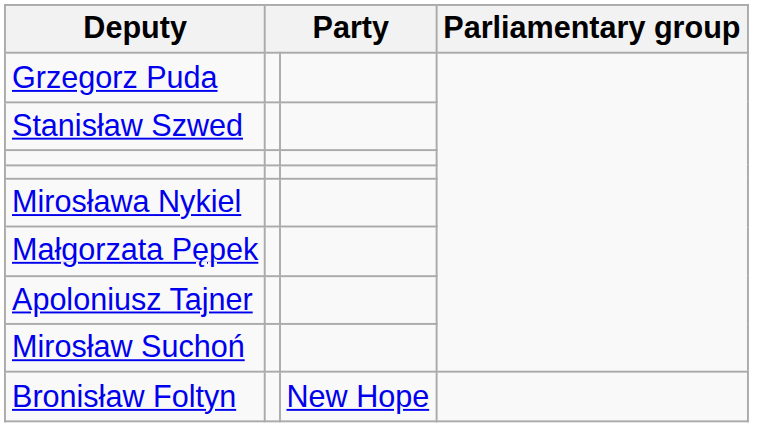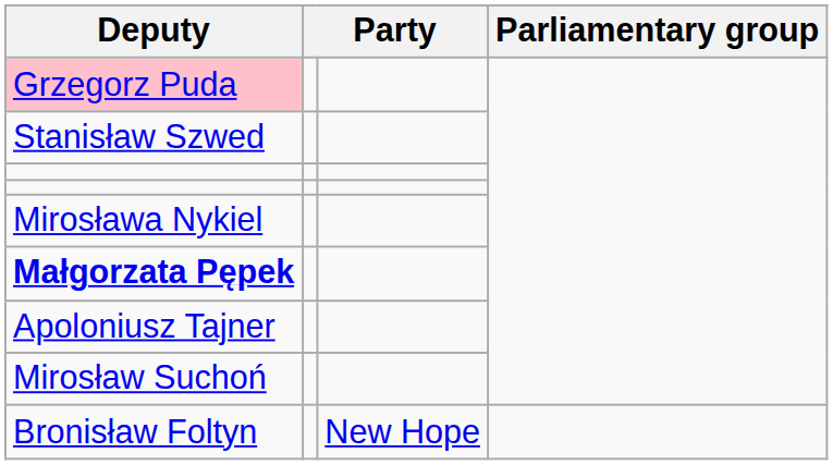Grzegorz Puda | Deputy: no background -> pink background
Małgorzata Pępek | Deputy: normal -> bold
